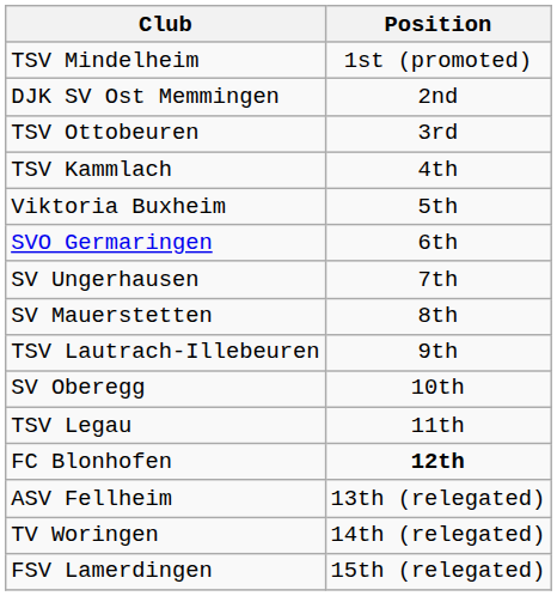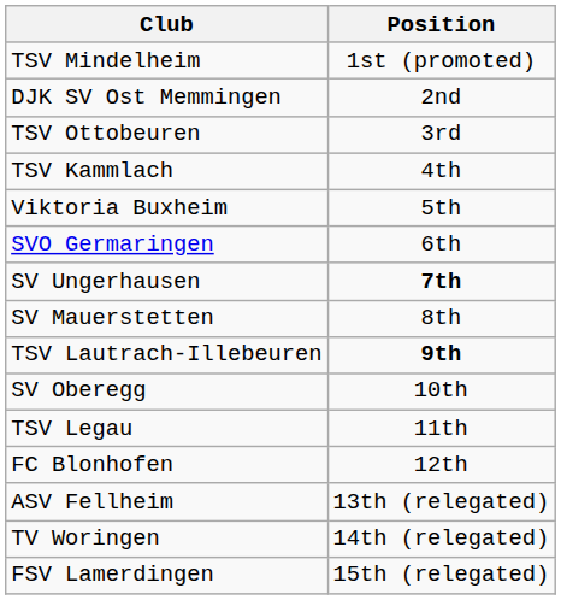SV Ungerhausen | Position: normal -> bold
TSV Lautrach-Illebeuren | Position: normal -> bold
FC Blonhofen | Position: bold -> normal
